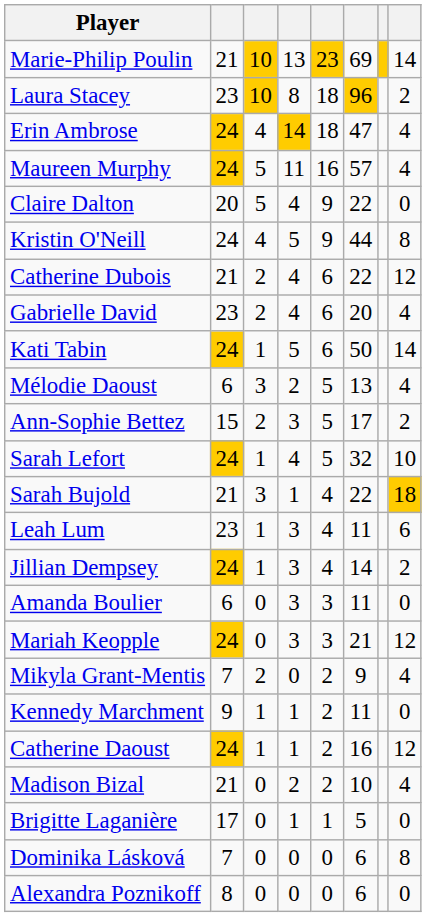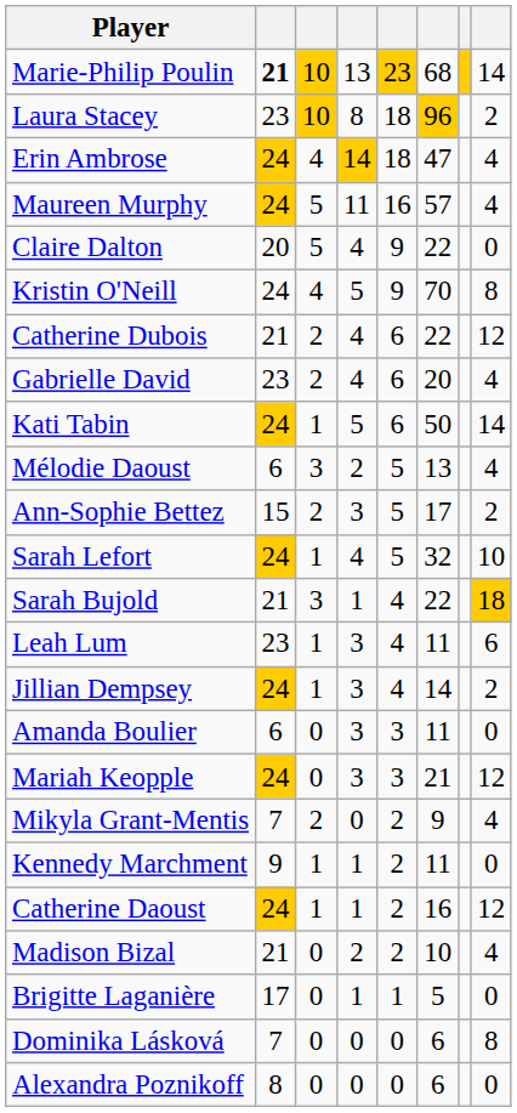Marie-Philip Poulin | column 2: normal -> bold
Marie-Philip Poulin | column 6: 69 -> 68
Kristin O'Neill | column 6: 44 -> 70
